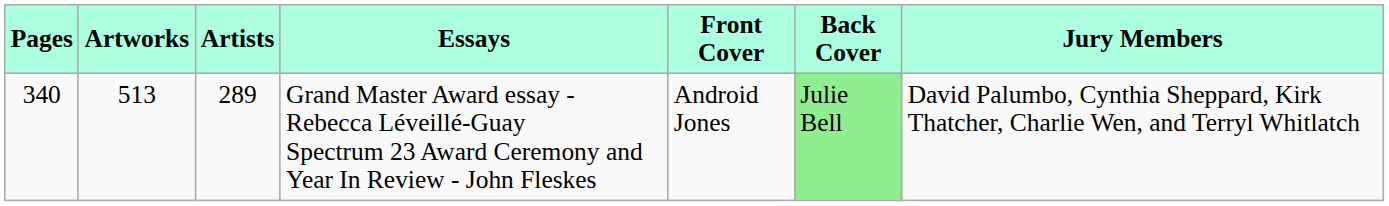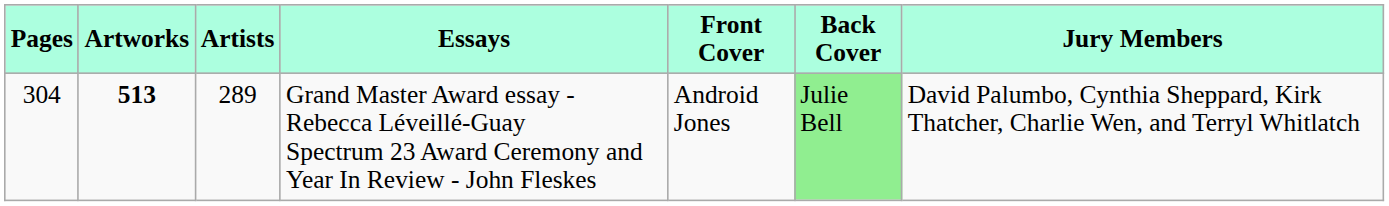row 2 | Pages: 340 -> 304
row 2 | Artworks: normal -> bold
